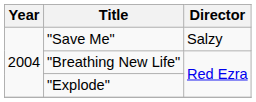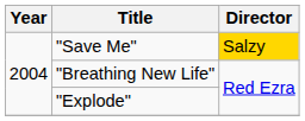"Save Me" | Director: no background -> gold background
